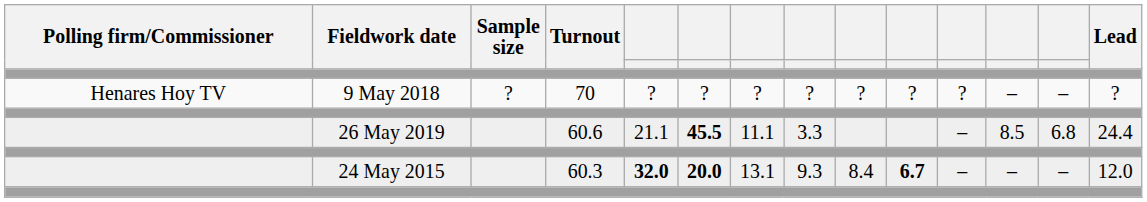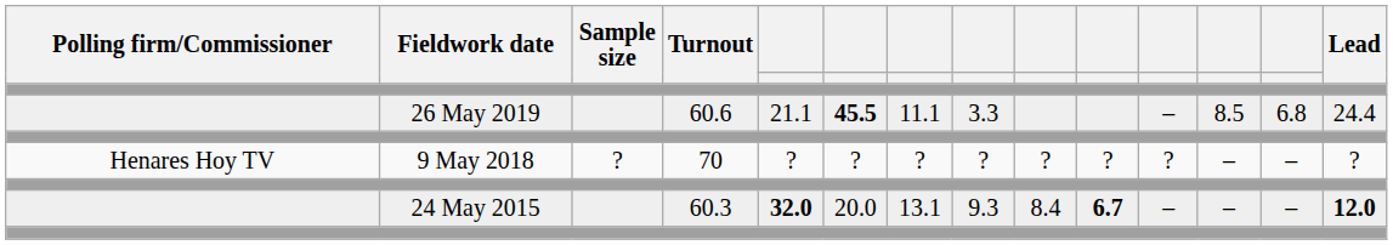rows swapped: 26 May 2019 <-> 9 May 2018
24 May 2015 | column 6: bold -> normal
24 May 2015 | Lead: normal -> bold
